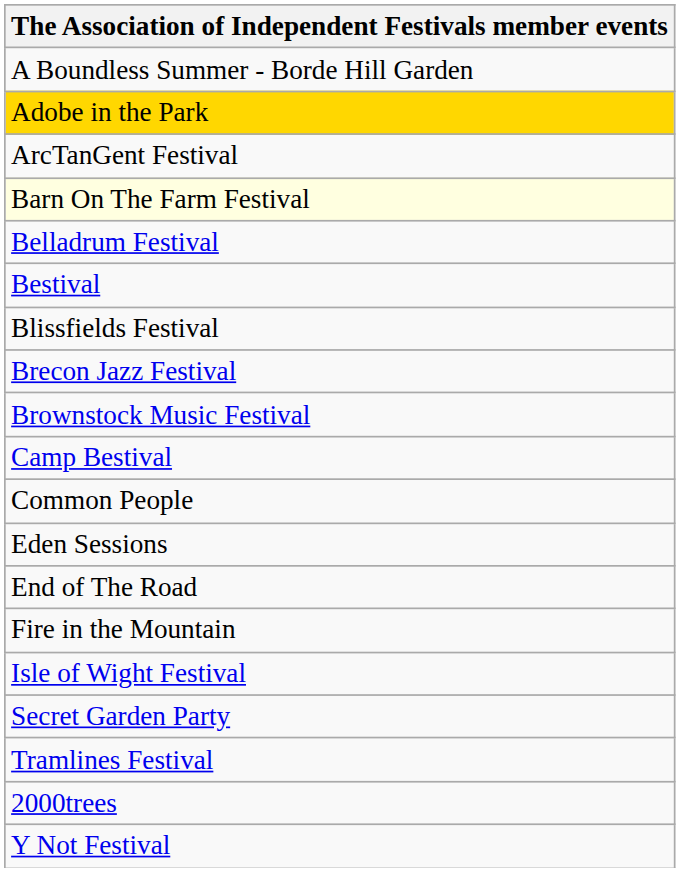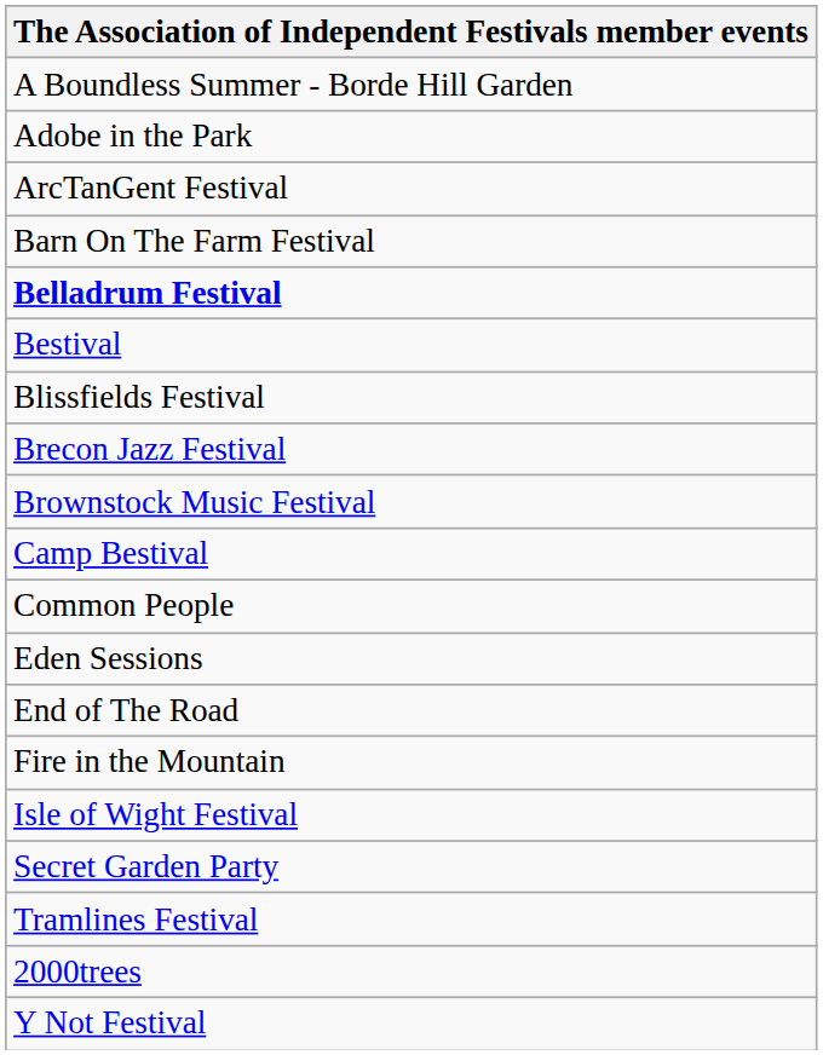row 3 | column 1: gold background -> no background
row 5 | column 1: lightyellow background -> no background
row 6 | column 1: normal -> bold
